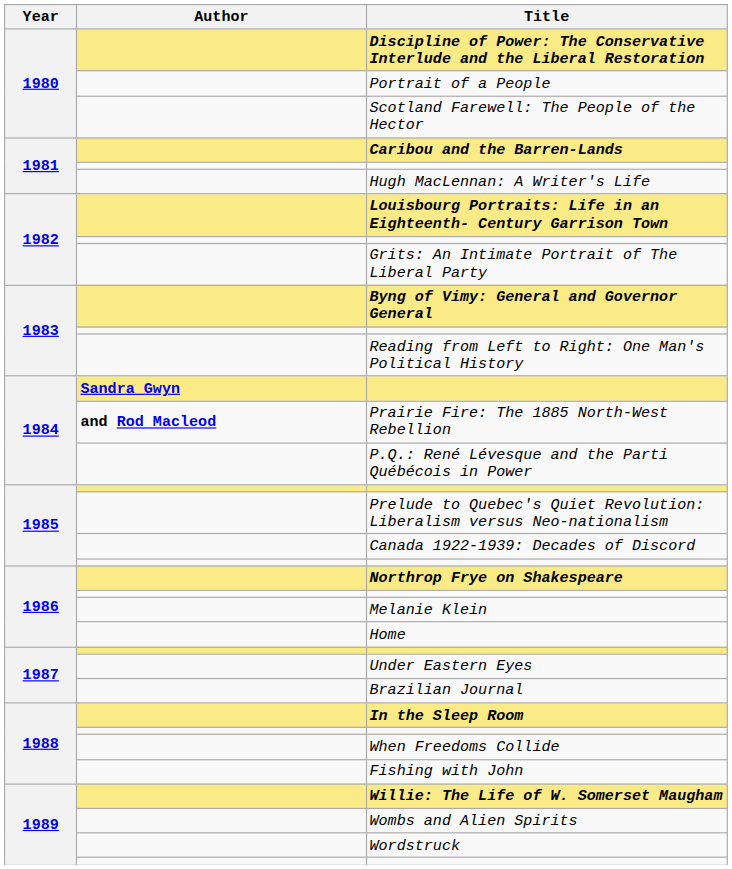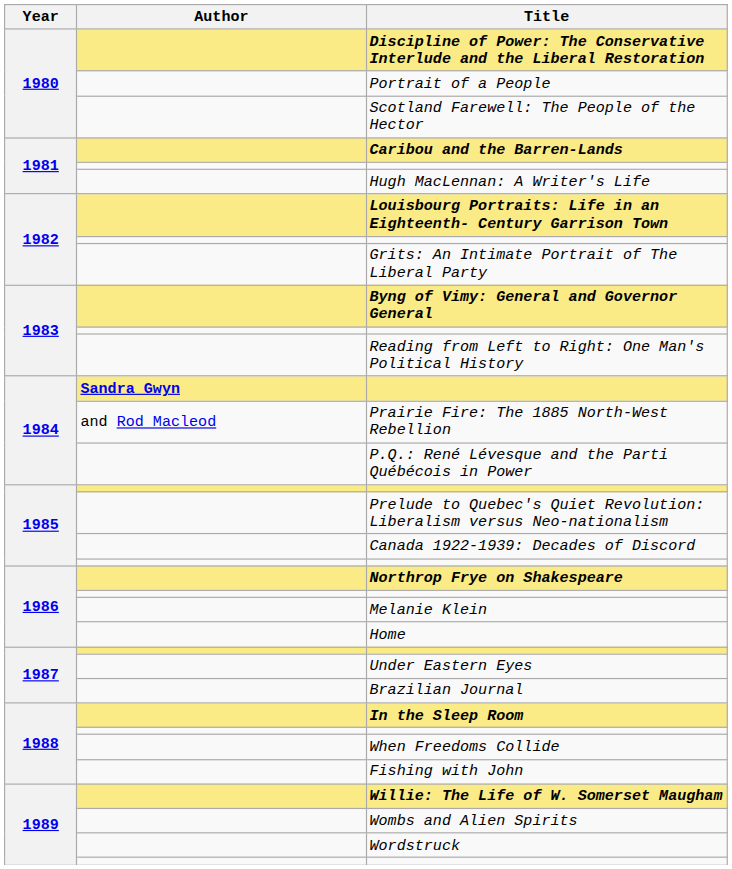Prairie Fire: The 1885 North-West Rebellion | Author: bold -> normal
